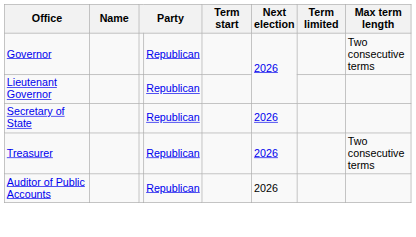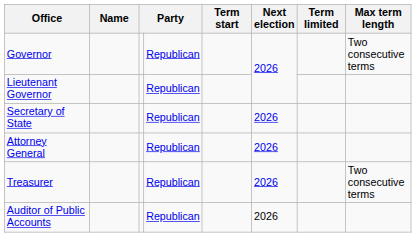+ row: Attorney General | Republican | 2026
